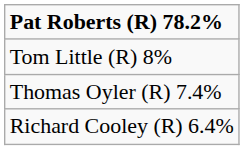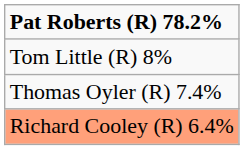row 4 | column 1: no background -> lightsalmon background
